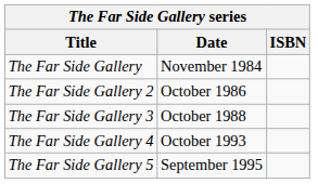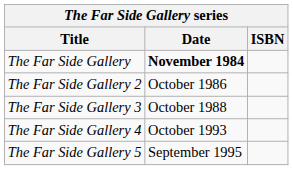The Far Side Gallery | Date: normal -> bold
